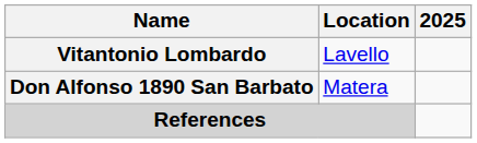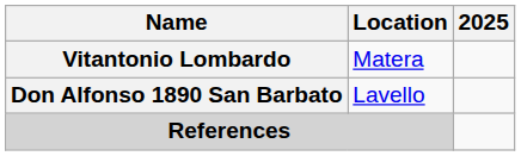Vitantonio Lombardo | Location: Lavello -> Matera
Don Alfonso 1890 San Barbato | Location: Matera -> Lavello
